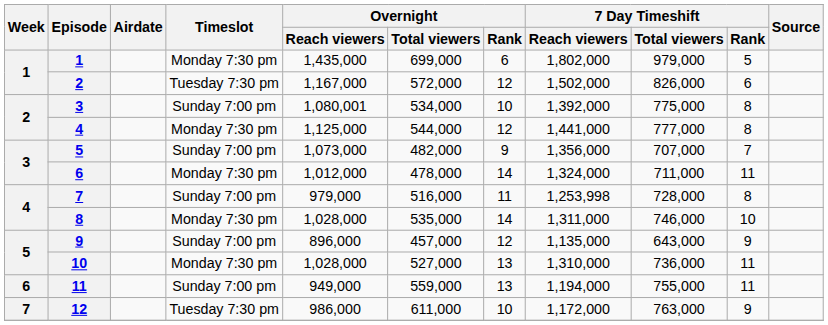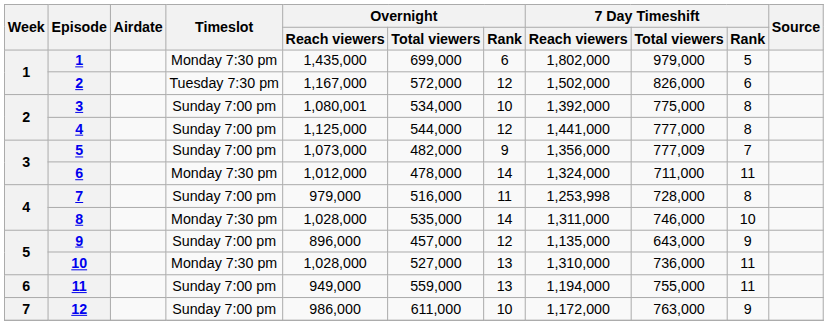row 6 | Timeslot: Monday 7:30 pm -> Sunday 7:00 pm
row 7 | 7 Day Timeshift / Total viewers: 707,000 -> 777,009
row 14 | Timeslot: Tuesday 7:30 pm -> Sunday 7:00 pm
